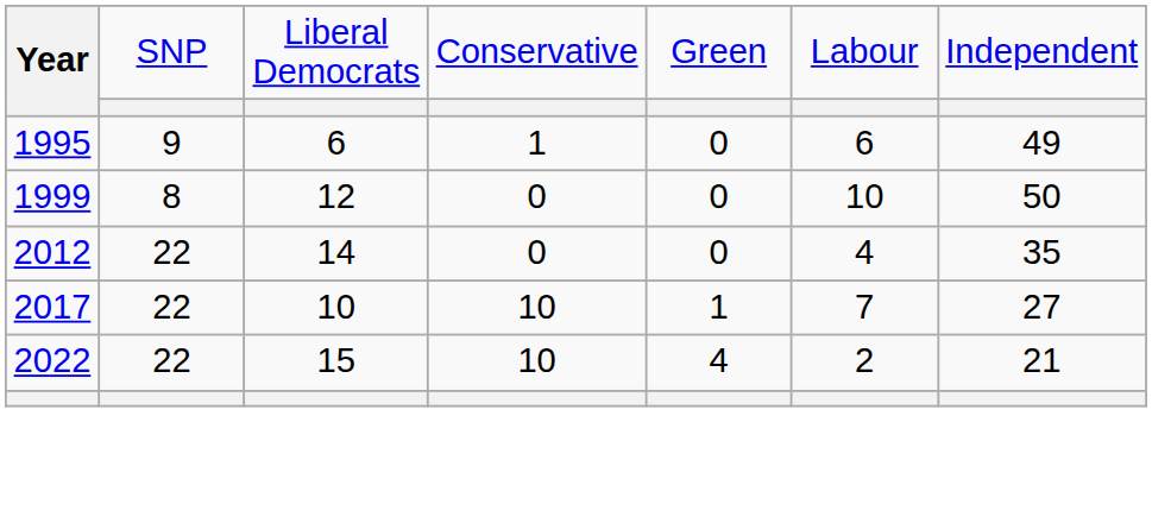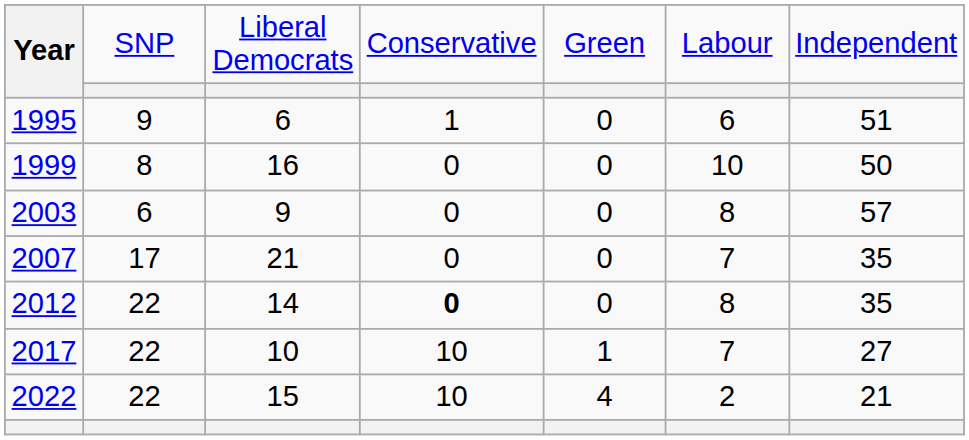1995 | column 7: 49 -> 51
1999 | column 3: 12 -> 16
+ row: 2003 | 6 | 9 | 0 | 0 | 8 | 57
+ row: 2007 | 17 | 21 | 0 | 0 | 7 | 35
2012 | column 4: normal -> bold
2012 | column 6: 4 -> 8
